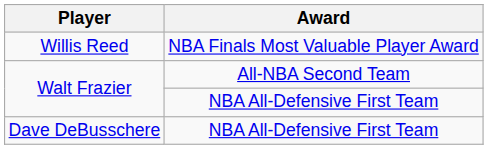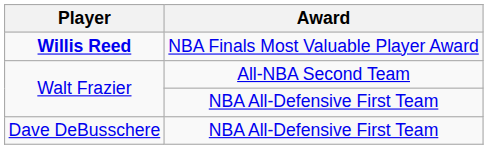row 2 | Player: normal -> bold
